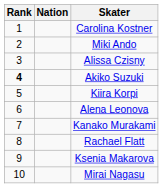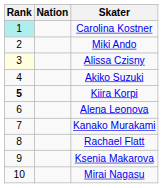Carolina Kostner | Rank: no background -> paleturquoise background
Alissa Czisny | Rank: no background -> lightyellow background
Akiko Suzuki | Rank: bold -> normal
Kiira Korpi | Rank: normal -> bold
